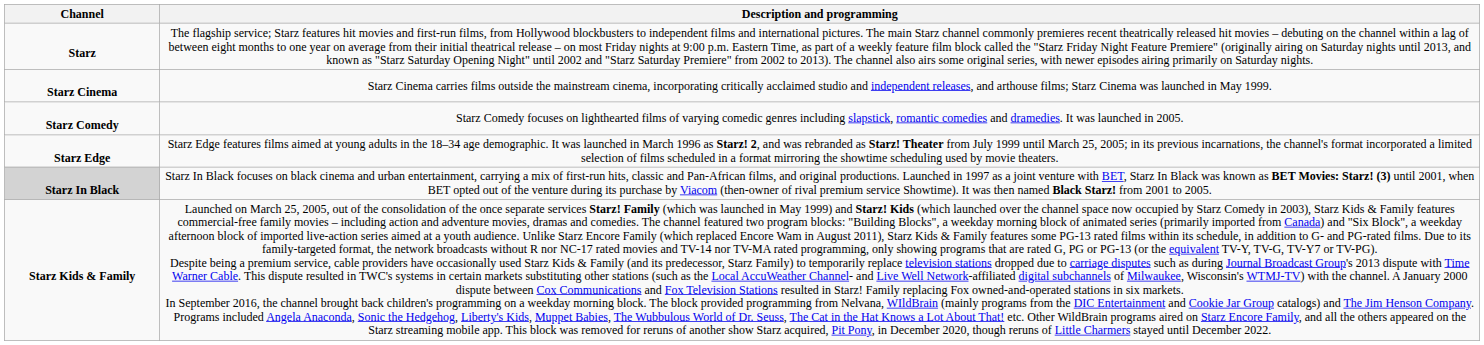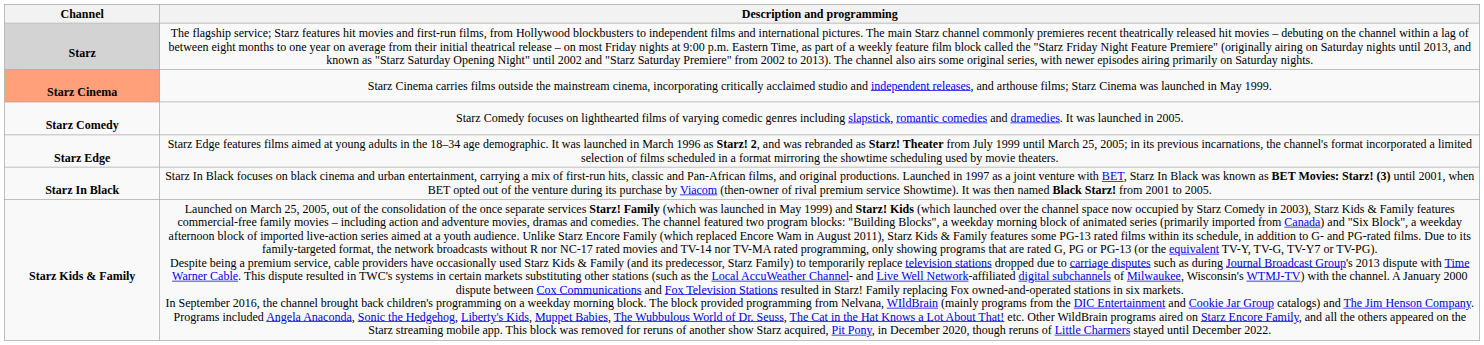Starz | Channel: no background -> lightgrey background
Starz Cinema | Channel: no background -> lightsalmon background
Starz In Black | Channel: lightgrey background -> no background
